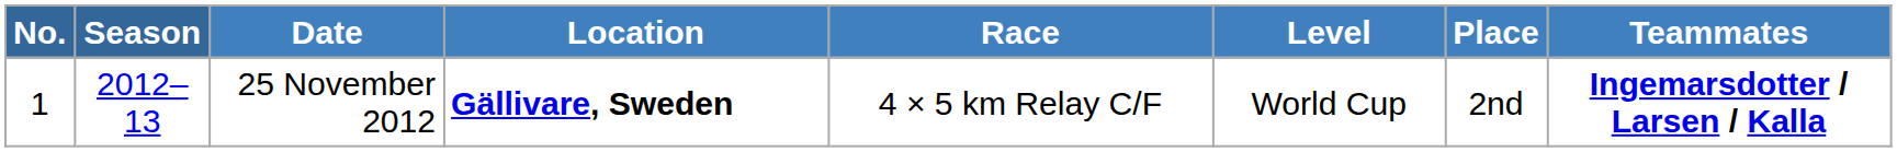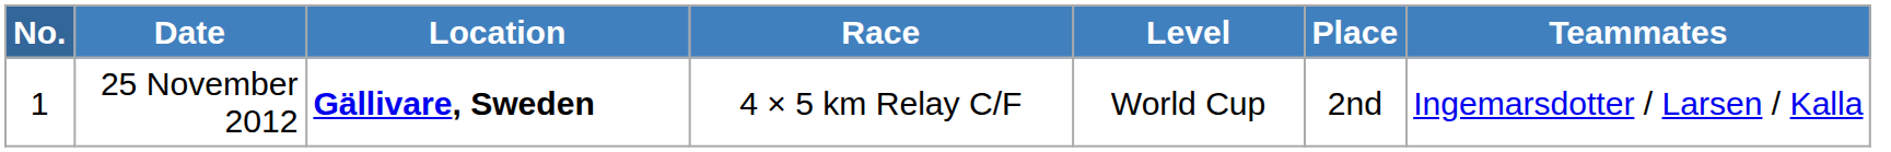- column: Season | 2012–13
25 November 2012 | Teammates: bold -> normal
